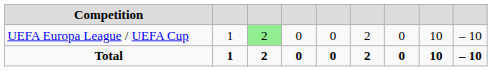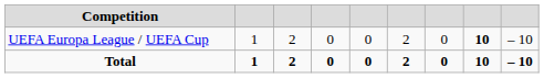UEFA Europa League / UEFA Cup | column 3: lightgreen background -> no background
UEFA Europa League / UEFA Cup | column 8: normal -> bold
